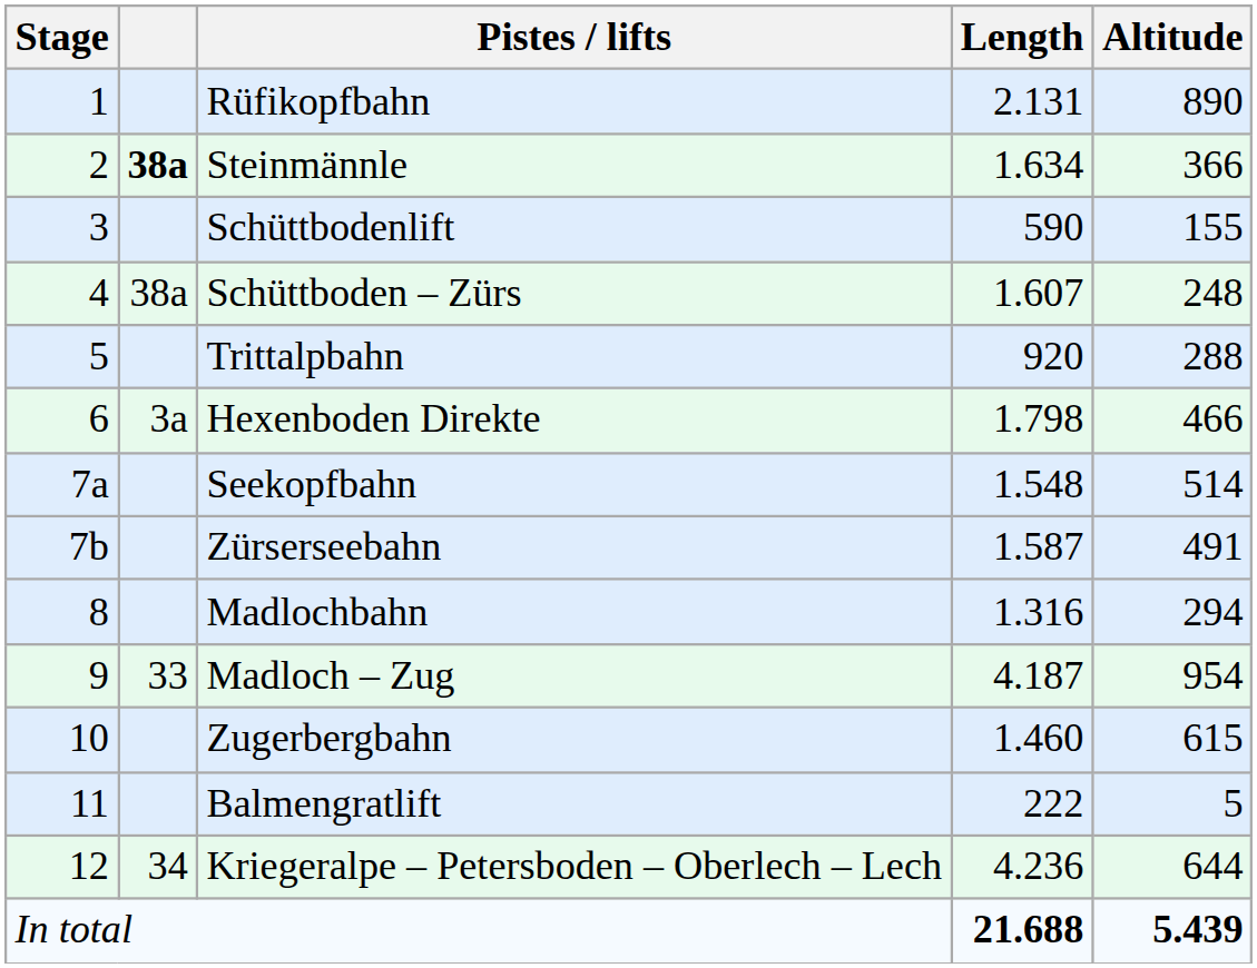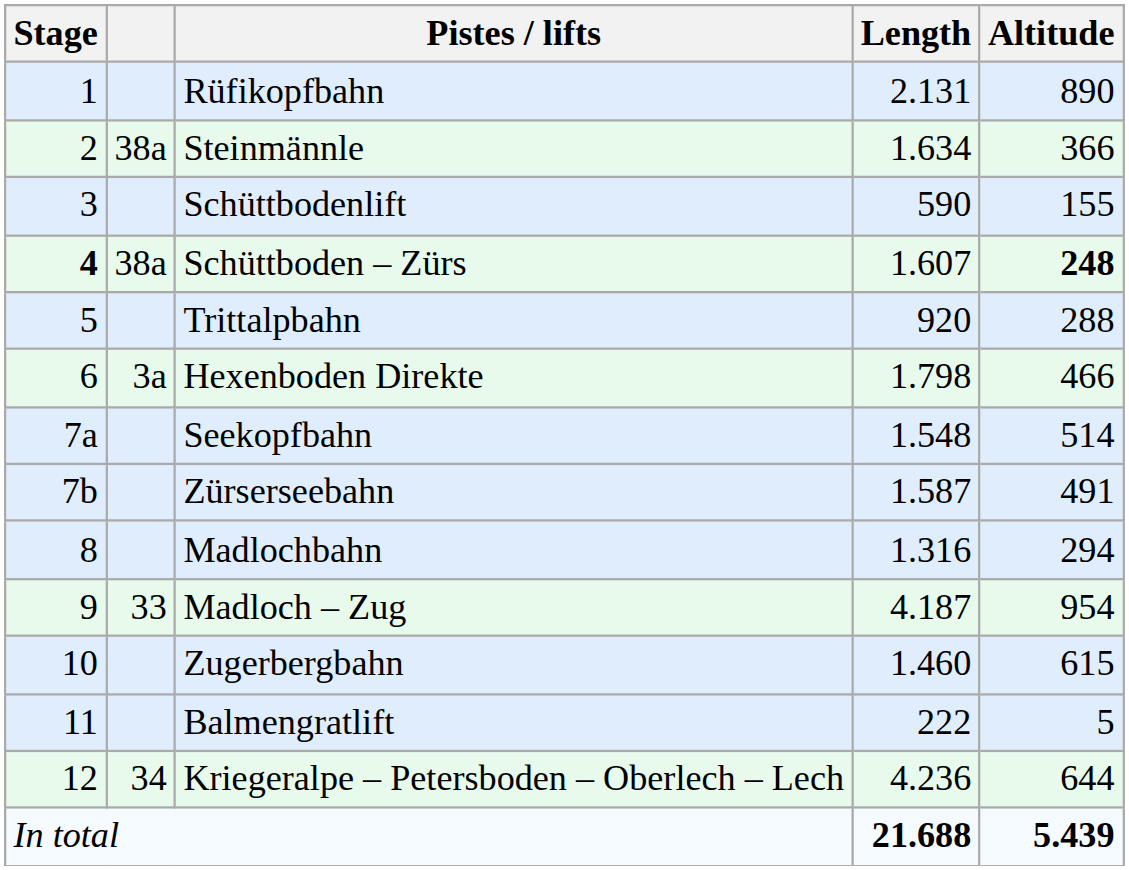Steinmännle | column 2: bold -> normal
Schüttboden – Zürs | Stage: normal -> bold
Schüttboden – Zürs | Altitude: normal -> bold
